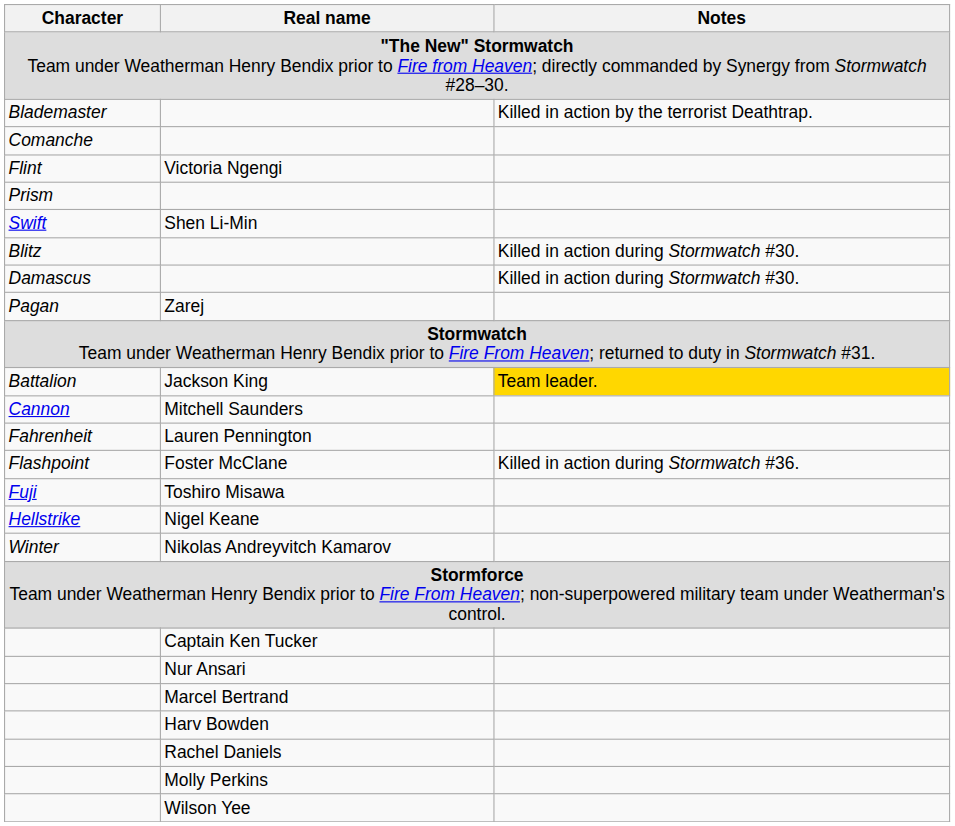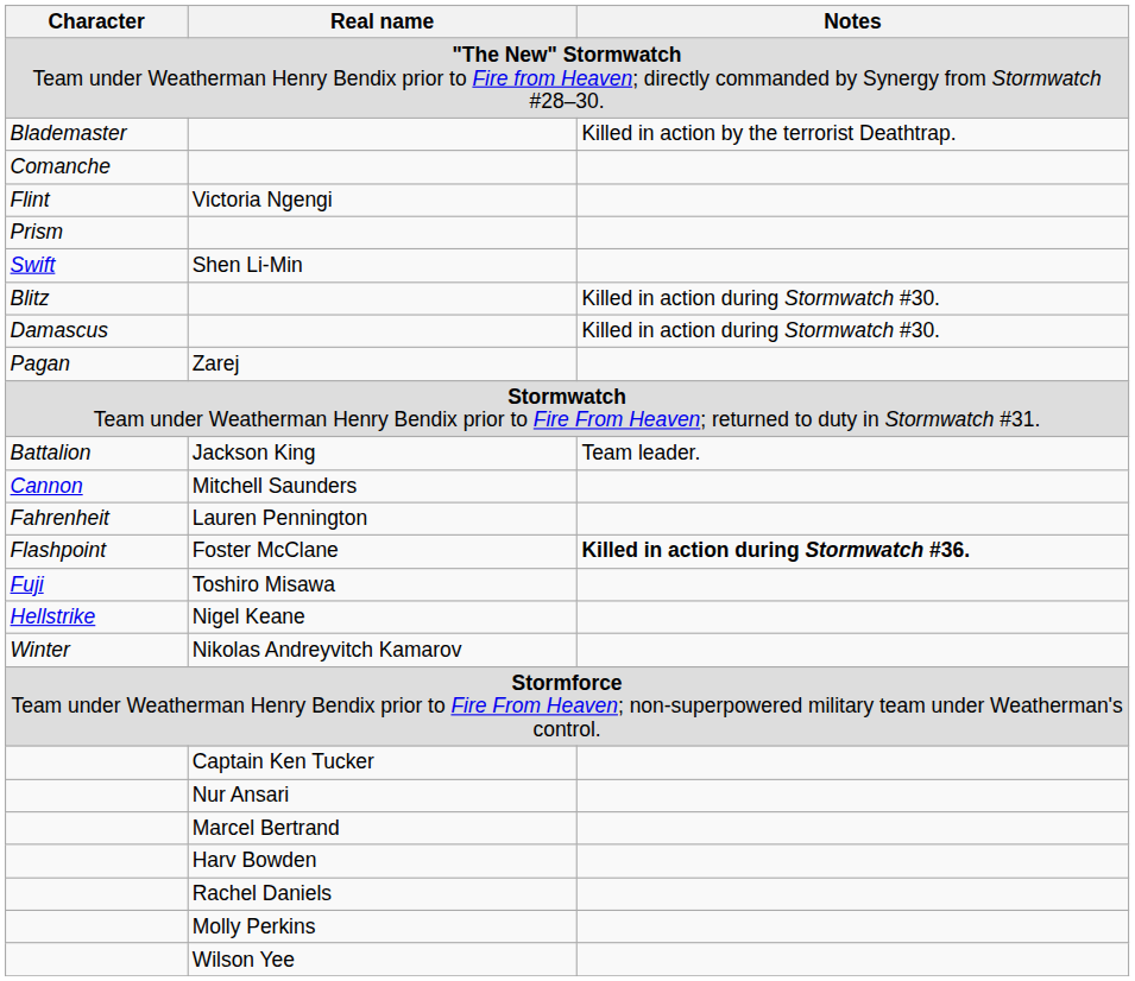Jackson King | Notes: gold background -> no background
Foster McClane | Notes: normal -> bold
